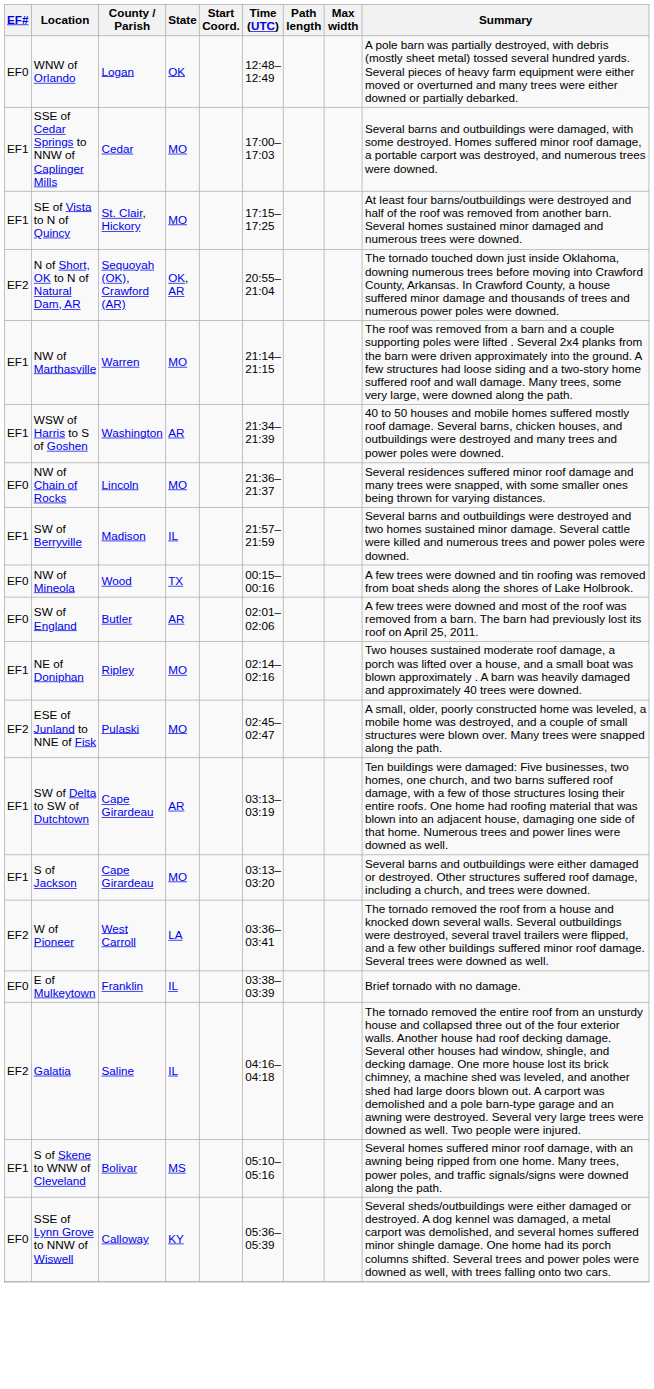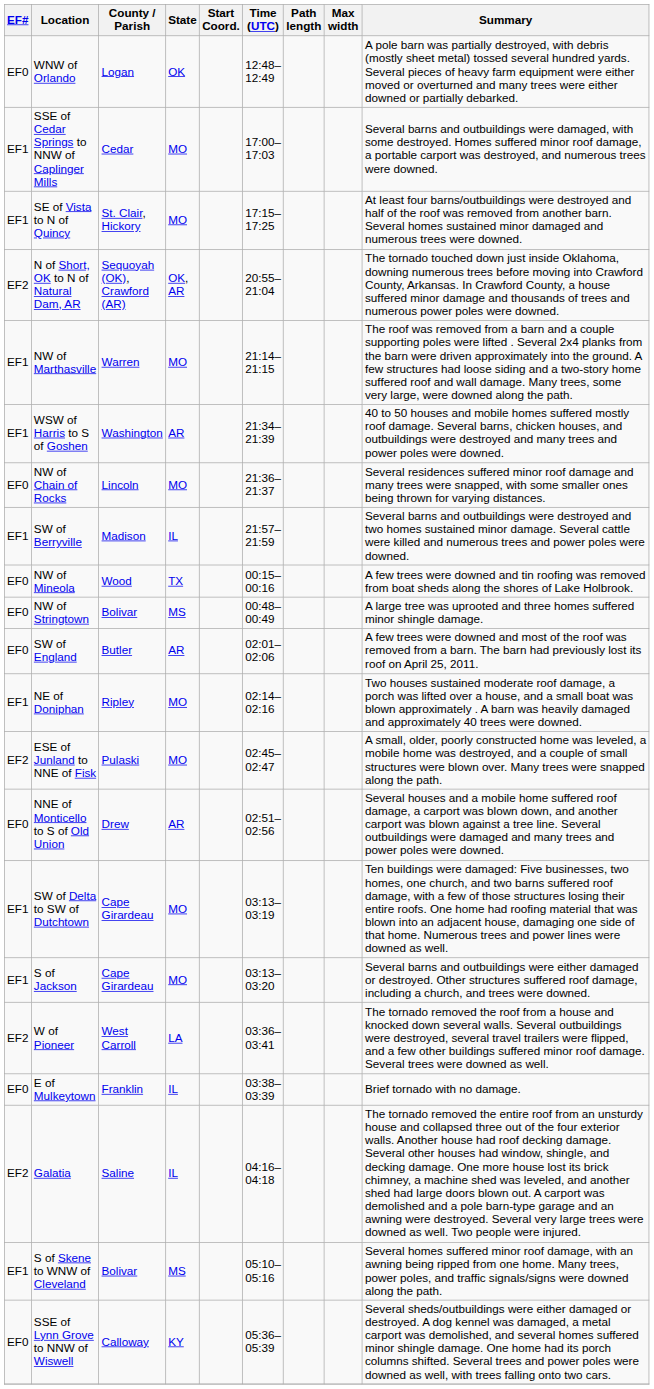+ row: EF0 | NW of Stringtown | Bolivar | MS | 00:48–00:49 | A large tree was uprooted and three homes suffered minor shingle damage.
+ row: EF0 | NNE of Monticello to S of Old Union | Drew | AR | 02:51–02:56 | Several houses and a mobile home suffered roof damage, a carport was blown down, and another carport was blown against a tree line. Several outbuildings were damaged and many trees and power poles were downed.
SW of Delta to SW of Dutchtown | State: AR -> MO
